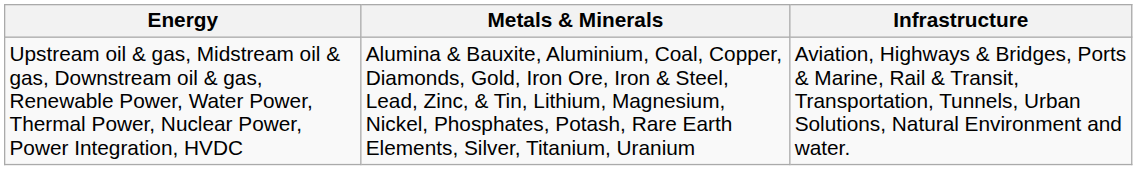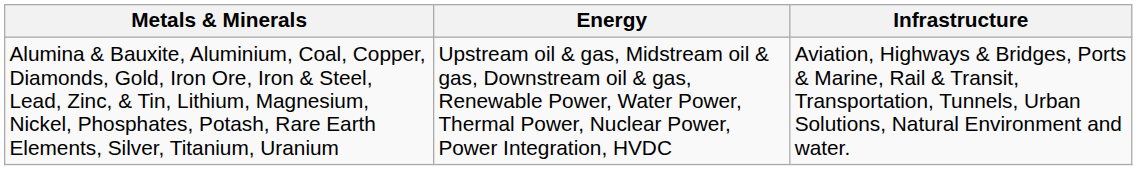columns swapped: Metals & Minerals <-> Energy
